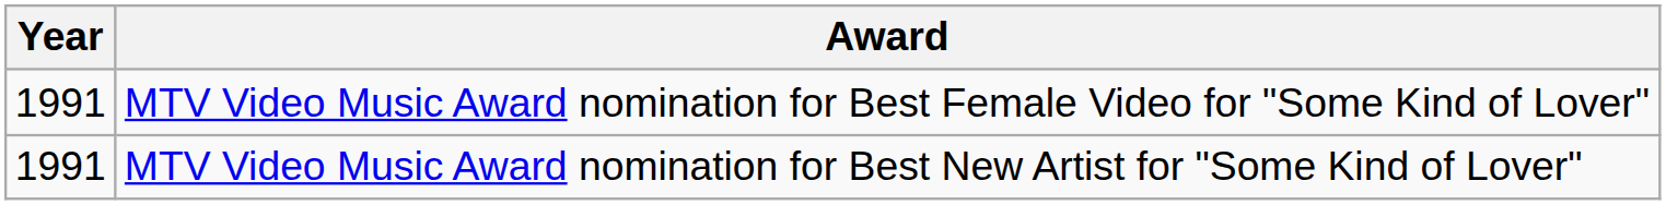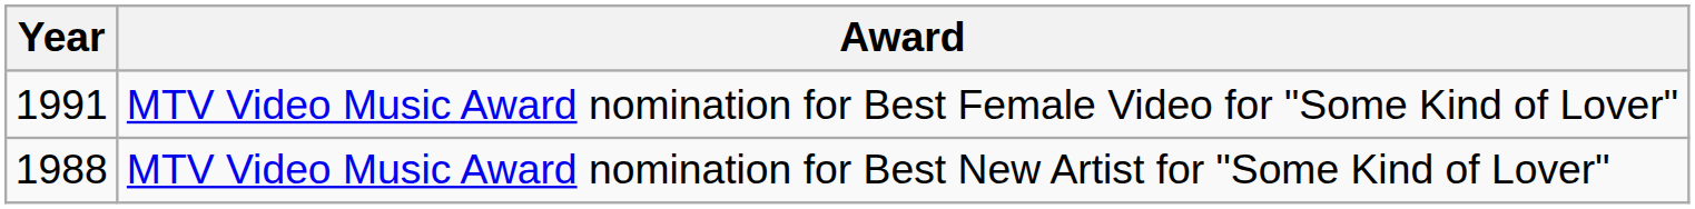row 3 | Year: 1991 -> 1988
